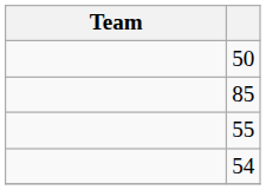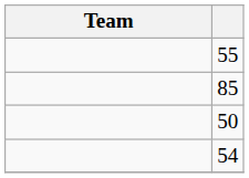rows swapped: 55 <-> 50
